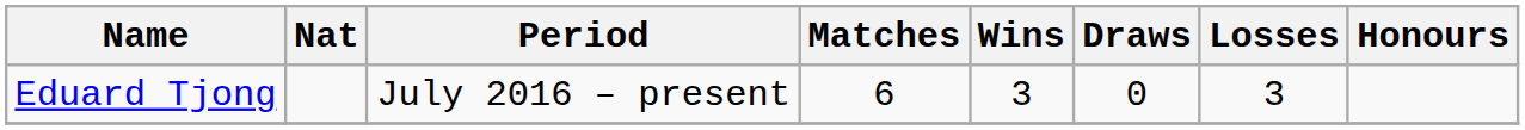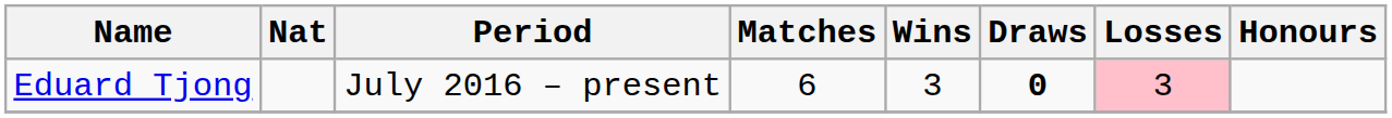Eduard Tjong | Draws: normal -> bold
Eduard Tjong | Losses: no background -> pink background
